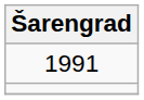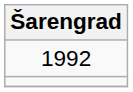row 2 | column 1: 1991 -> 1992
